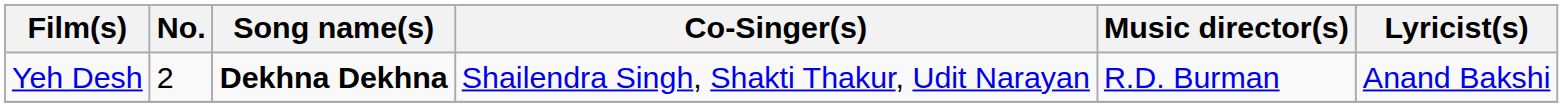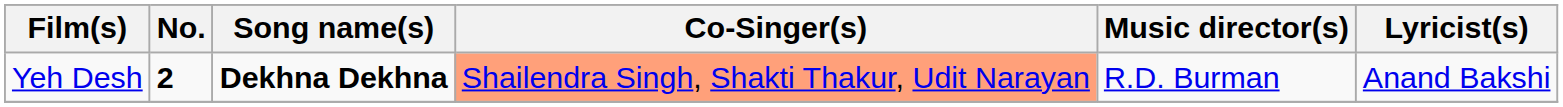Yeh Desh | No.: normal -> bold
Yeh Desh | Co-Singer(s): no background -> lightsalmon background
